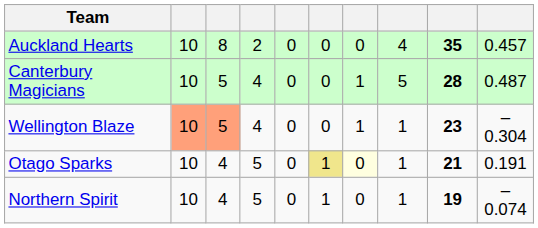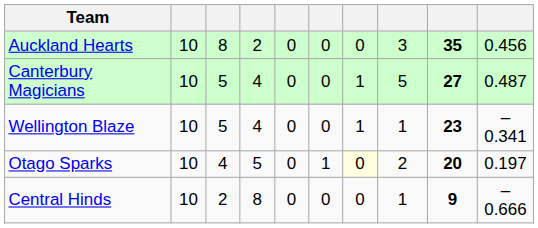Auckland Hearts | column 8: 4 -> 3
Auckland Hearts | column 10: 0.457 -> 0.456
Canterbury Magicians | column 9: 28 -> 27
Wellington Blaze | column 2: lightsalmon background -> no background
Wellington Blaze | column 3: lightsalmon background -> no background
Wellington Blaze | column 10: –0.304 -> –0.341
Otago Sparks | column 6: khaki background -> no background
Otago Sparks | column 8: 1 -> 2
Otago Sparks | column 9: 21 -> 20
Otago Sparks | column 10: 0.191 -> 0.197
- row: Northern Spirit | 10 | 4 | 5 | 0 | 1 | 0 | 1 | 19 | –0.074
+ row: Central Hinds | 10 | 2 | 8 | 0 | 0 | 0 | 1 | 9 | –0.666
